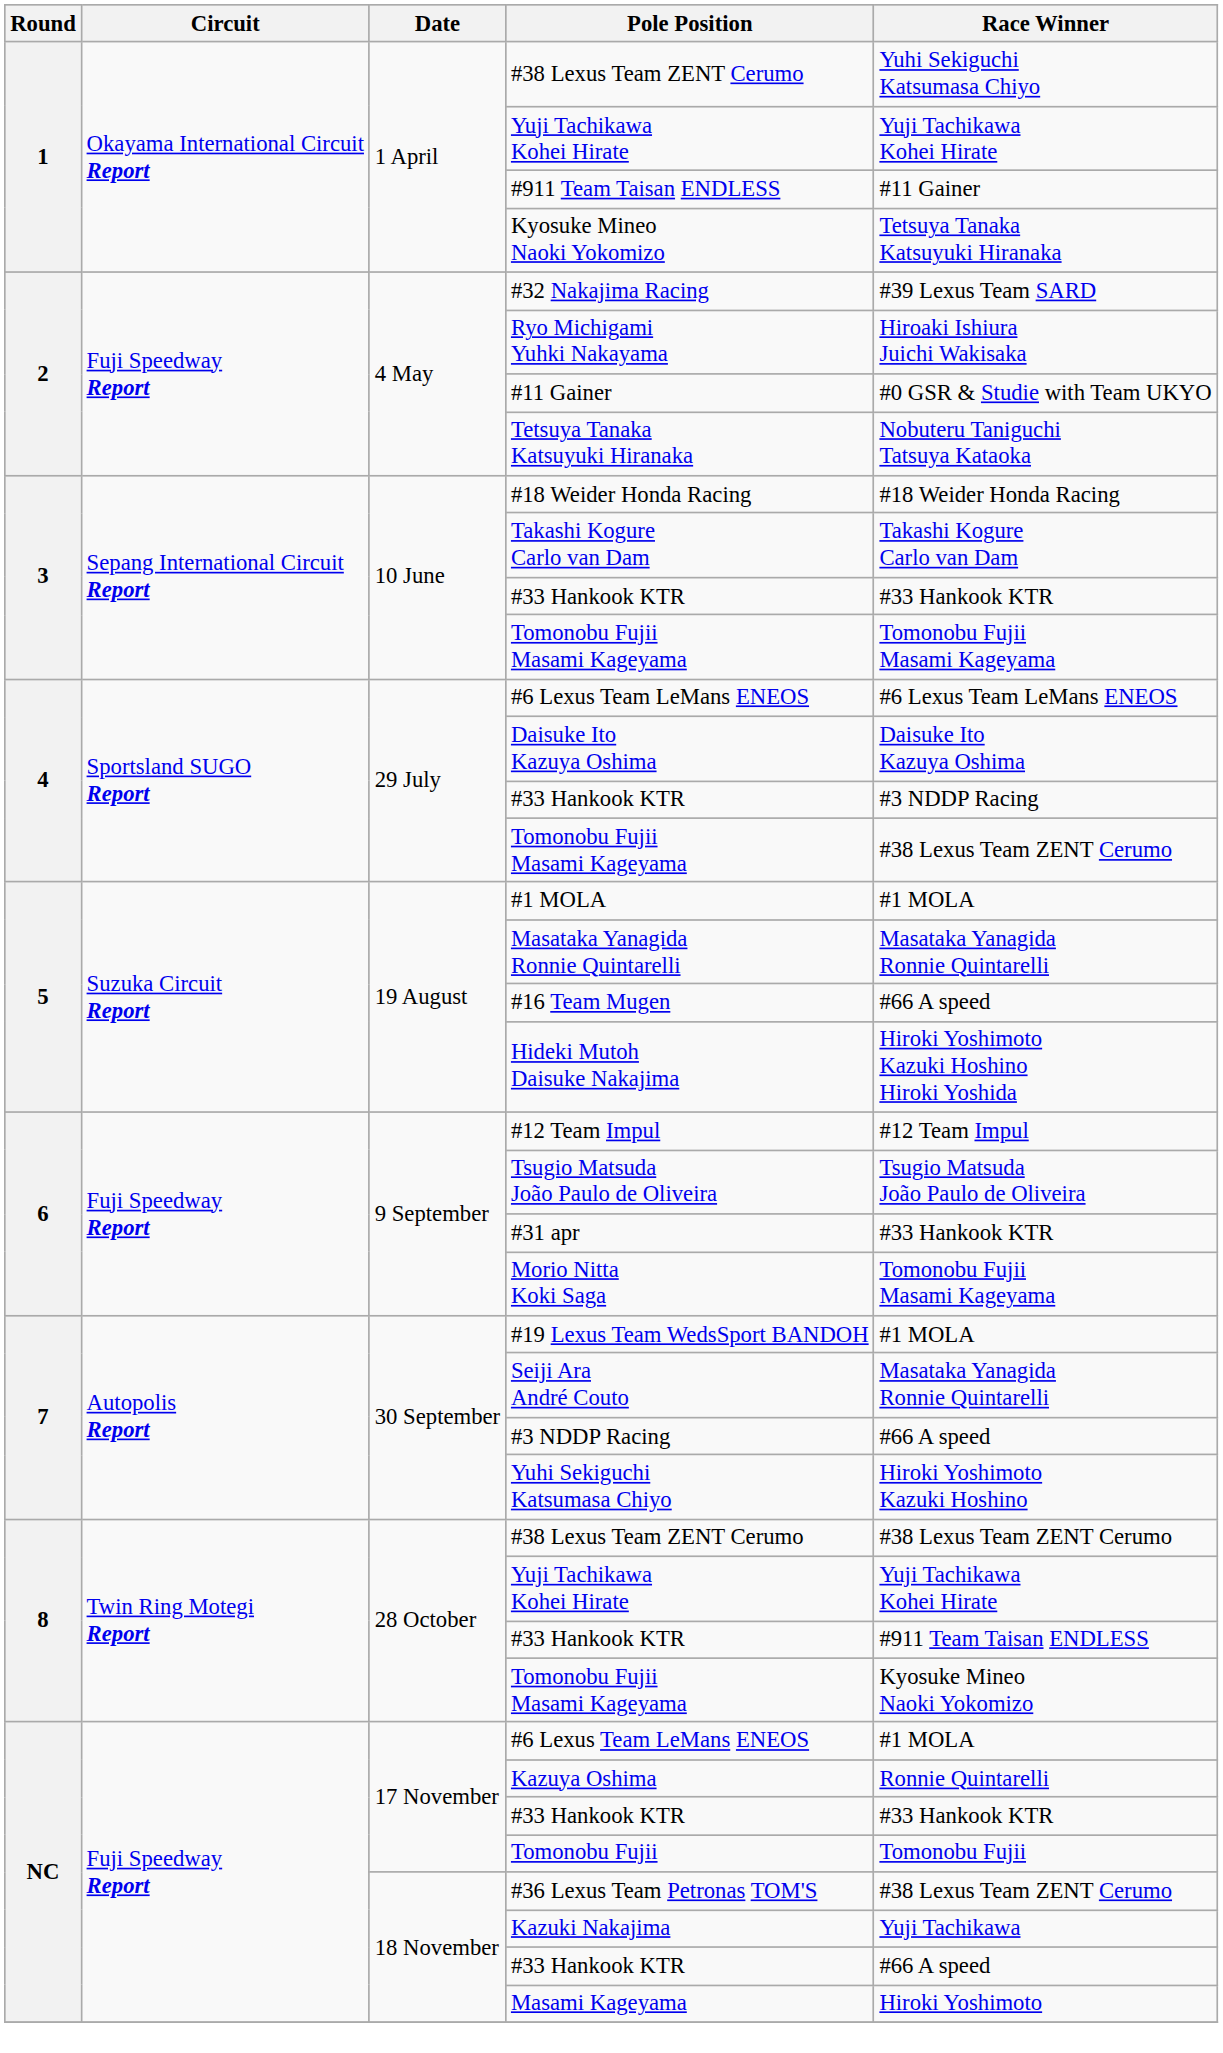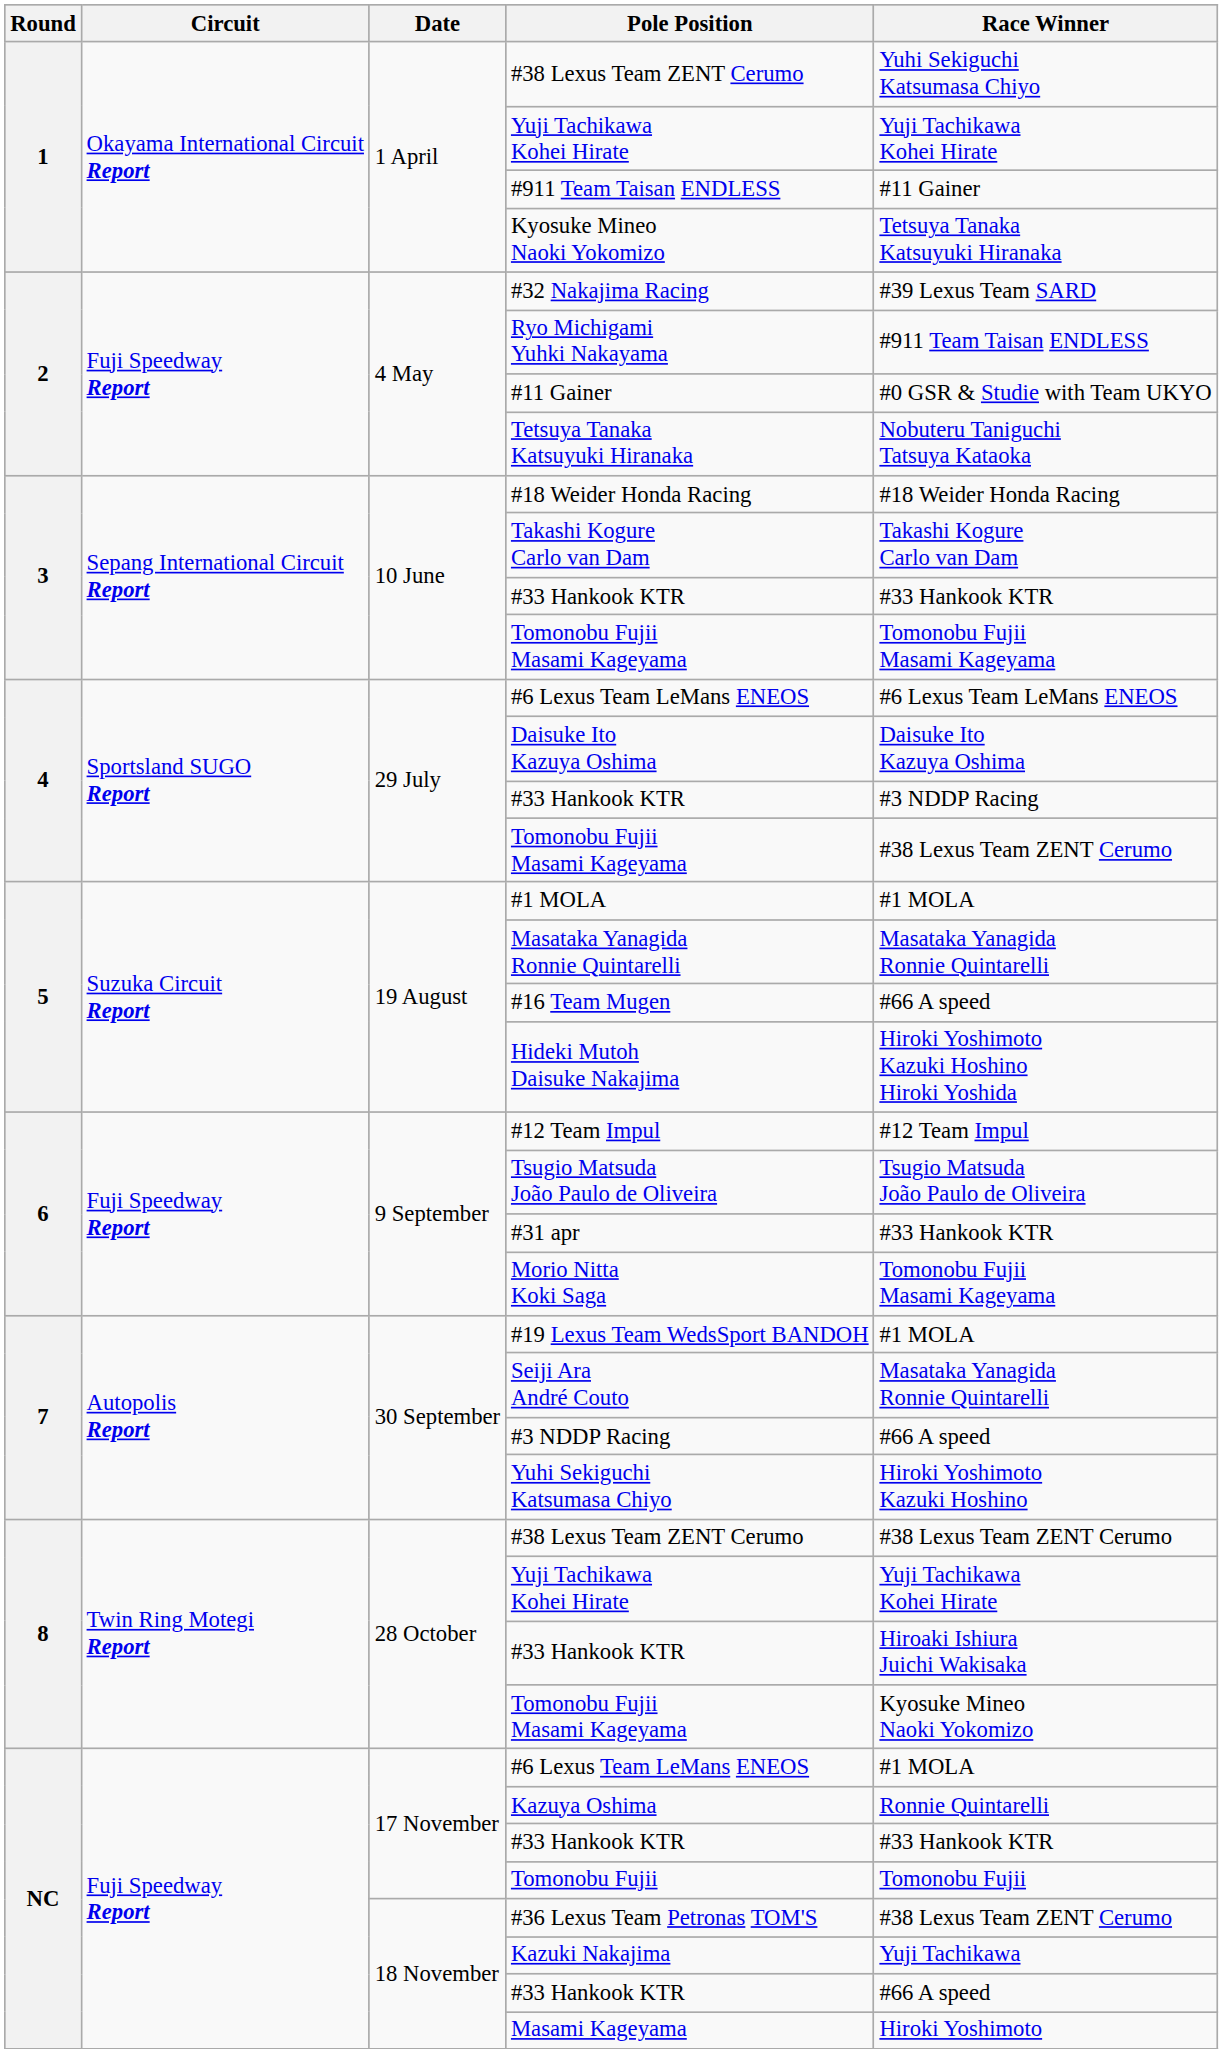Ryo Michigami Yuhki Nakayama | Race Winner: Hiroaki Ishiura Juichi Wakisaka -> #911 Team Taisan ENDLESS
28 October / #33 Hankook KTR | Race Winner: #911 Team Taisan ENDLESS -> Hiroaki Ishiura Juichi Wakisaka
